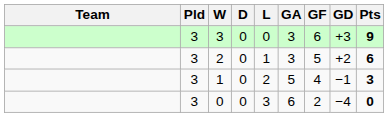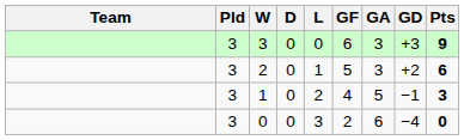columns swapped: GF <-> GA
